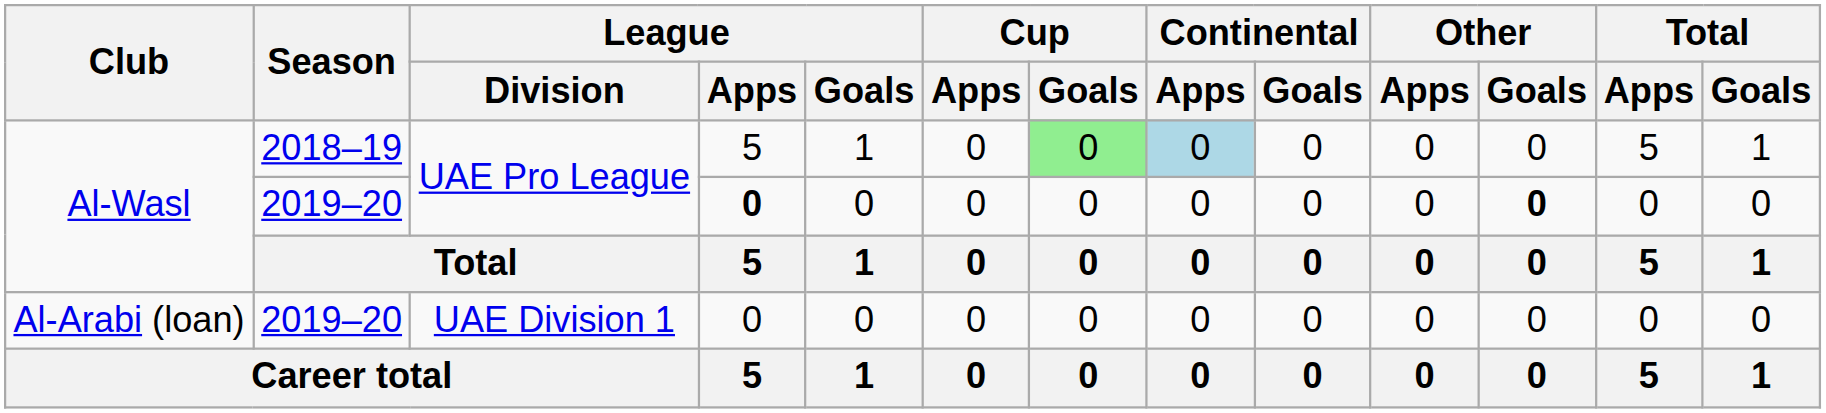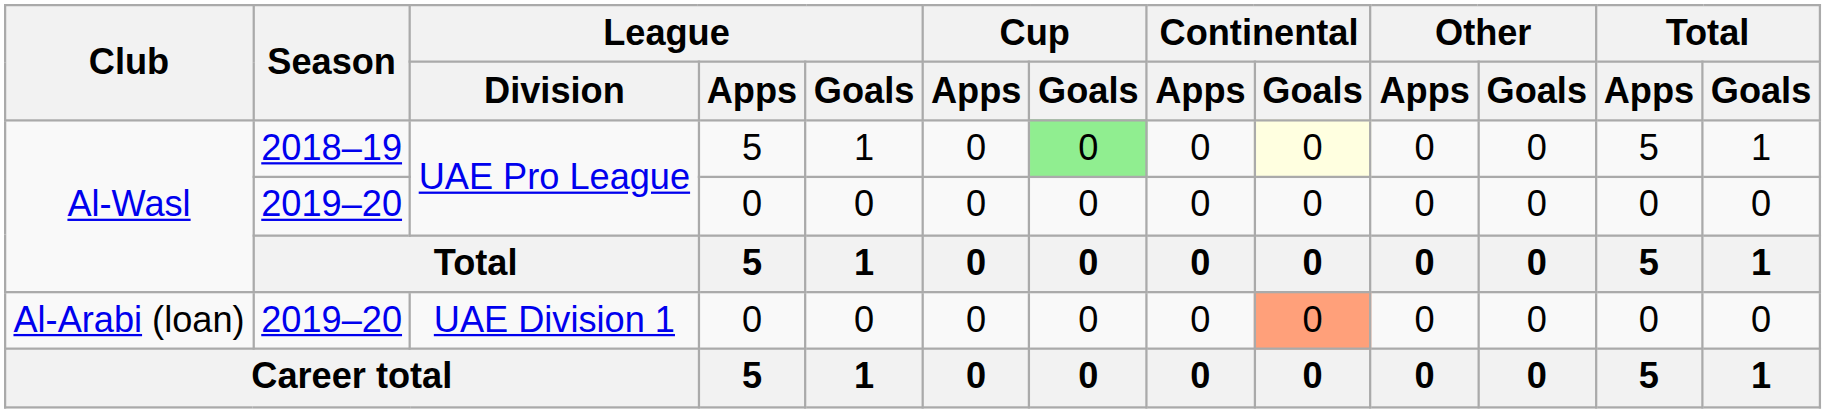Al-Wasl / 2018–19 | Continental / Apps: lightblue background -> no background
Al-Wasl / 2018–19 | Continental / Goals: no background -> lightyellow background
Al-Wasl / 2019–20 | League / Apps: bold -> normal
Al-Wasl / 2019–20 | Other / Goals: bold -> normal
Al-Arabi (loan) | Continental / Goals: no background -> lightsalmon background
